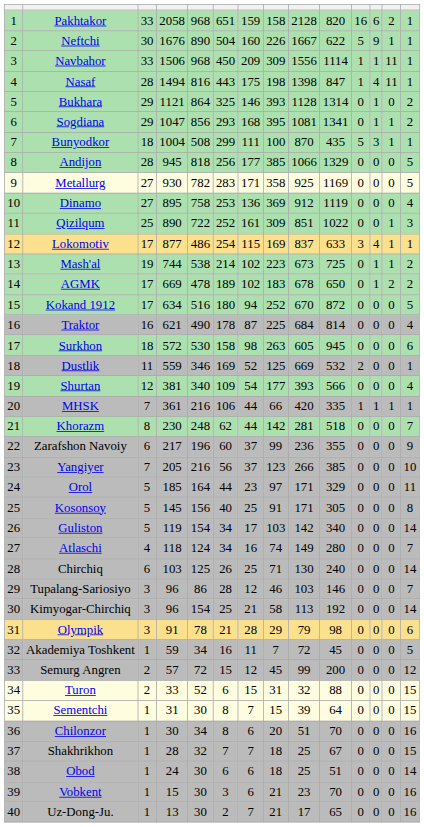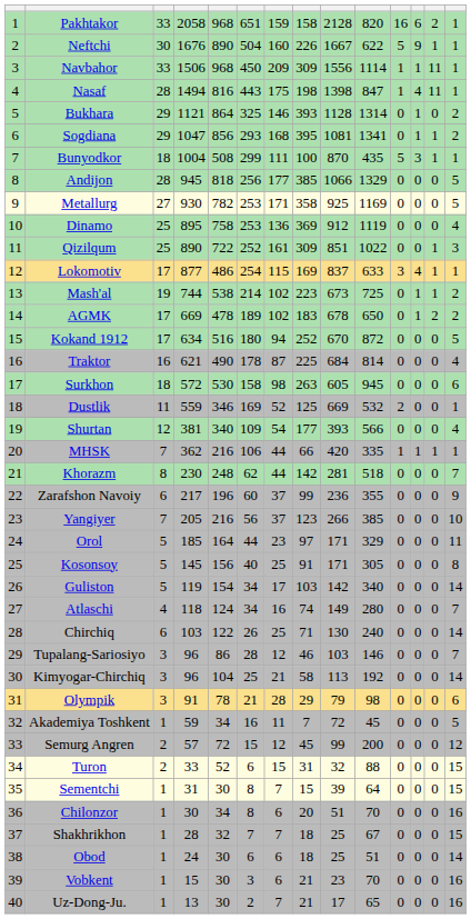Metallurg | column 6: 283 -> 253
Dinamo | column 3: 27 -> 25
MHSK | column 4: 361 -> 362
Chirchiq | column 5: 125 -> 122
Kimyogar-Chirchiq | column 5: 154 -> 104
